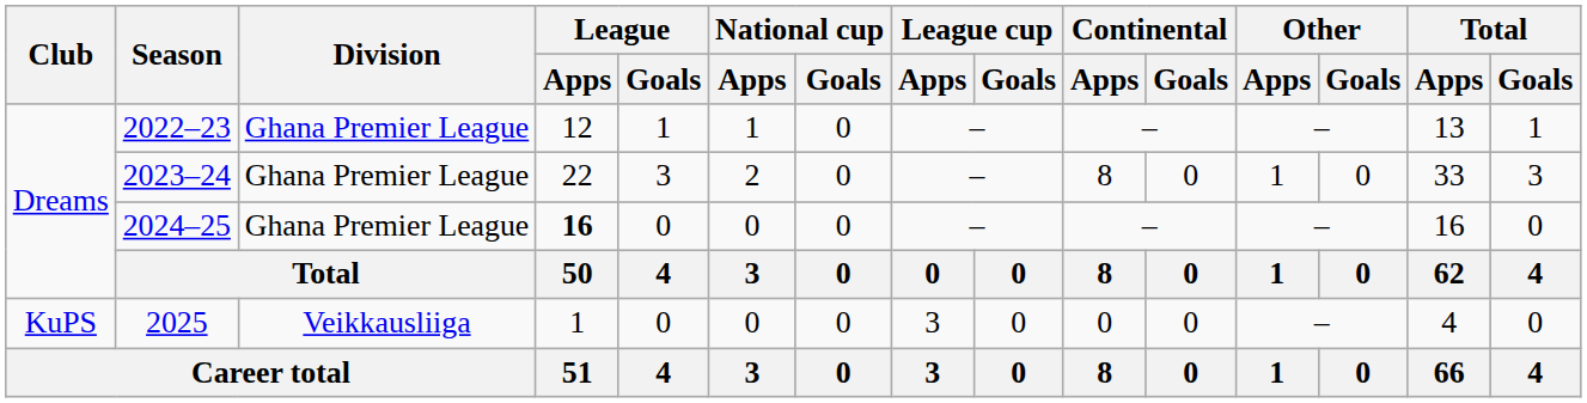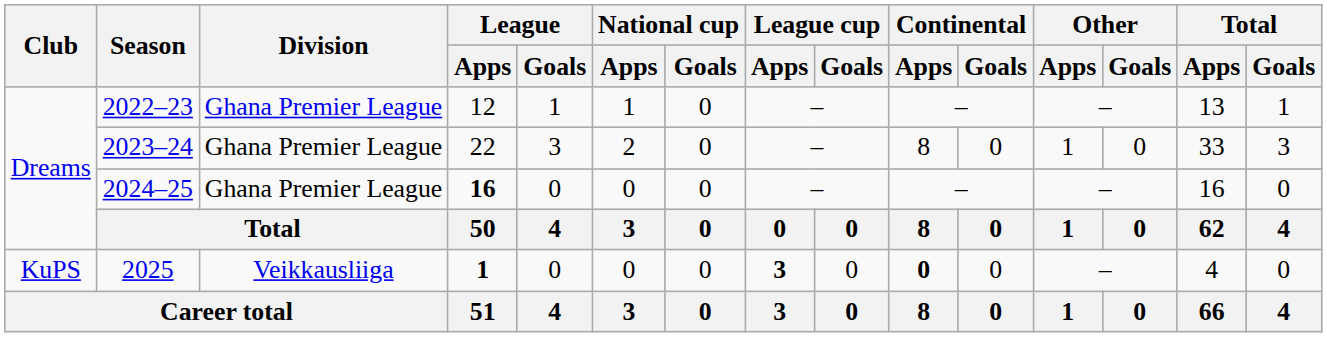2025 | League / Apps: normal -> bold
2025 | League cup / Apps: normal -> bold
2025 | Continental / Apps: normal -> bold
